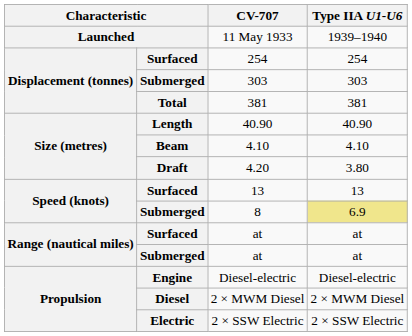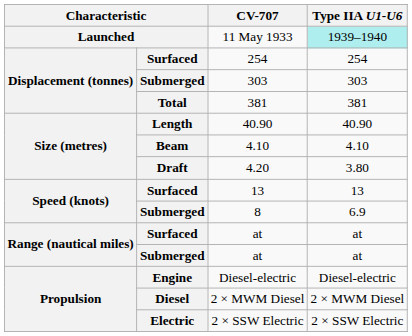11 May 1933 | Type IIA U1-U6: no background -> paleturquoise background
8 | Type IIA U1-U6: khaki background -> no background
